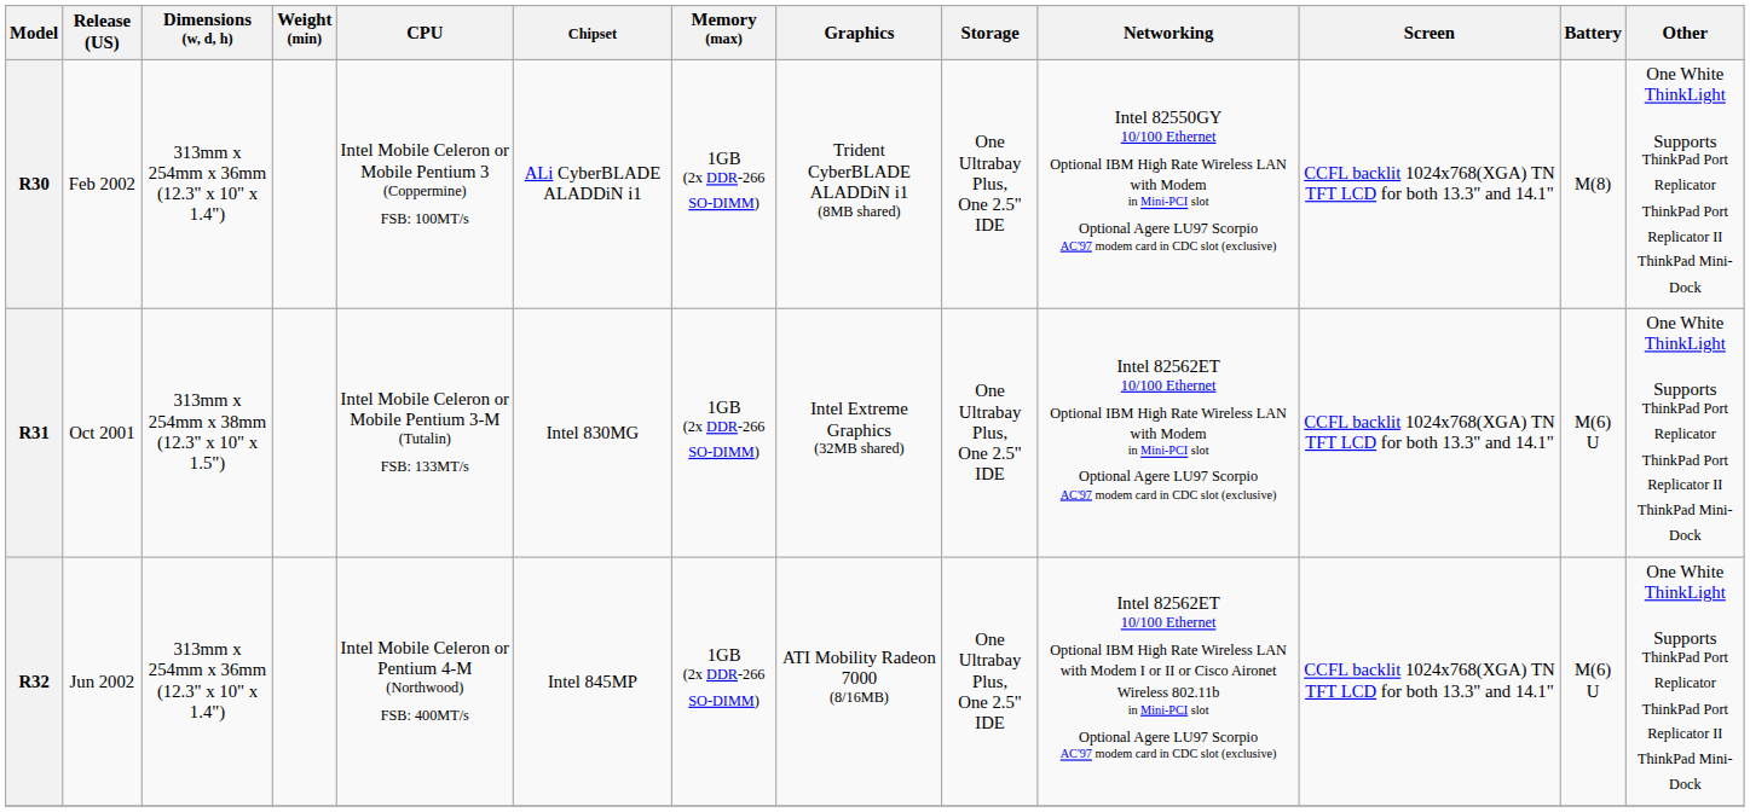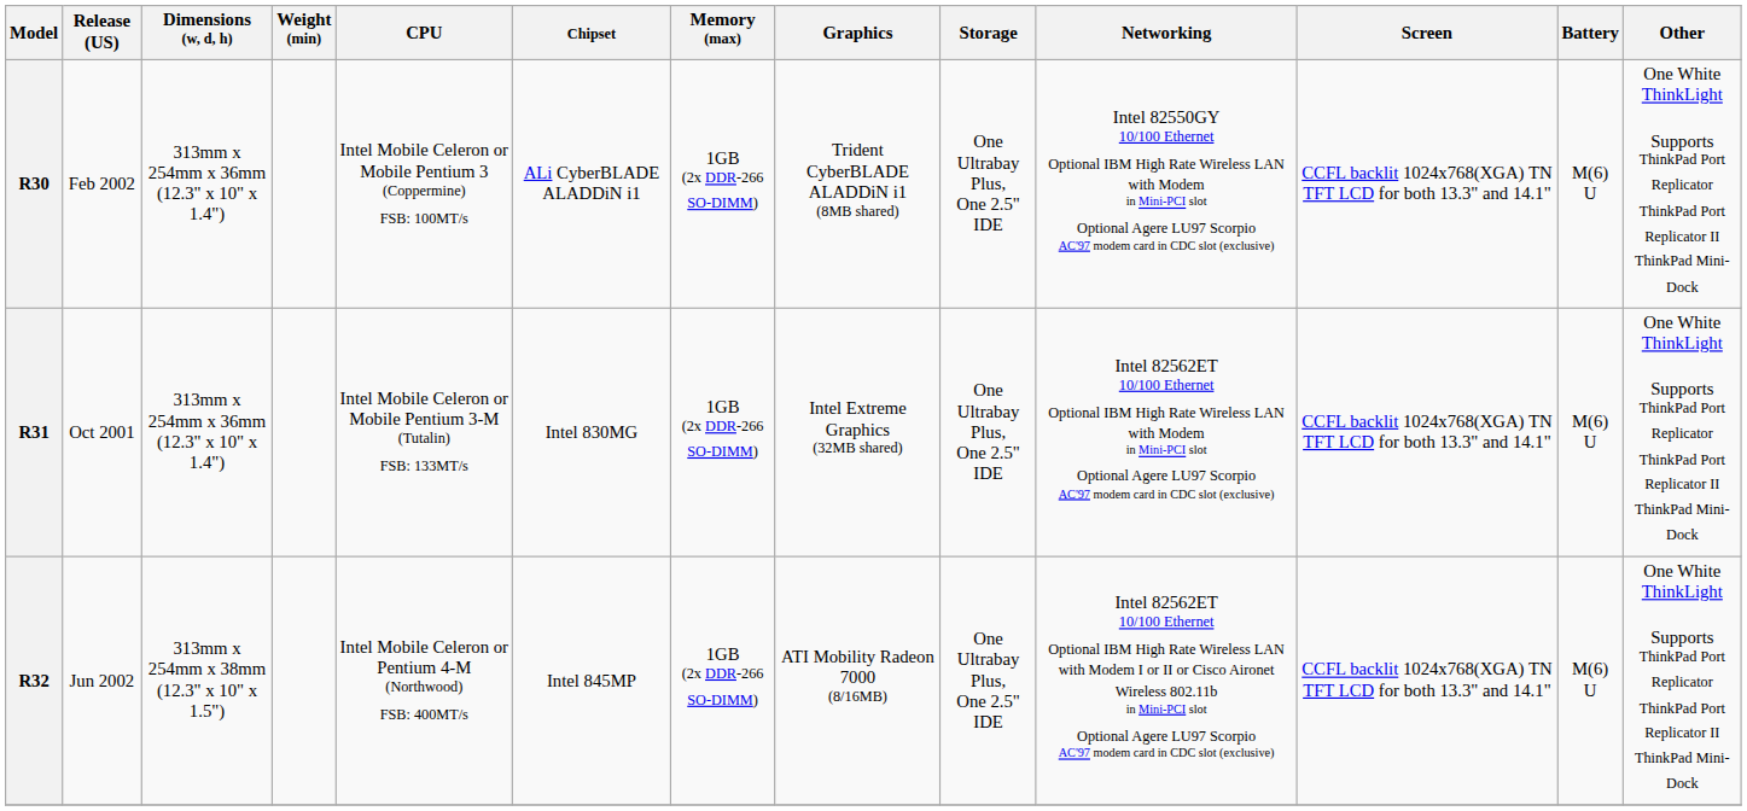R30 | Battery: M(8) -> M(6) U
R31 | Dimensions (w, d, h): 313mm x 254mm x 38mm (12.3" x 10" x 1.5") -> 313mm x 254mm x 36mm (12.3" x 10" x 1.4")
R32 | Dimensions (w, d, h): 313mm x 254mm x 36mm (12.3" x 10" x 1.4") -> 313mm x 254mm x 38mm (12.3" x 10" x 1.5")
